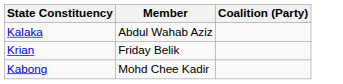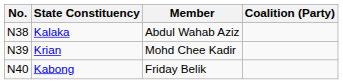+ column: No. | N38 | N39 | N40
Krian | Member: Friday Belik -> Mohd Chee Kadir
Kabong | Member: Mohd Chee Kadir -> Friday Belik
